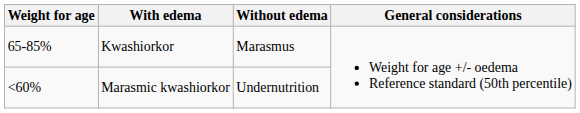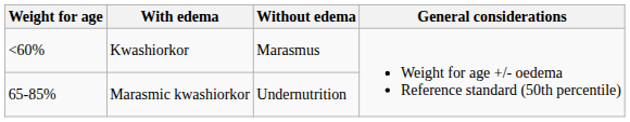Kwashiorkor | Weight for age: 65-85% -> <60%
Marasmic kwashiorkor | Weight for age: <60% -> 65-85%
